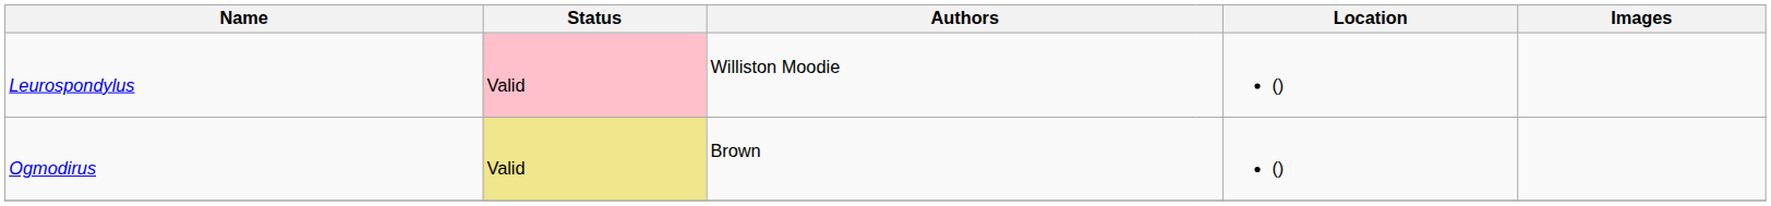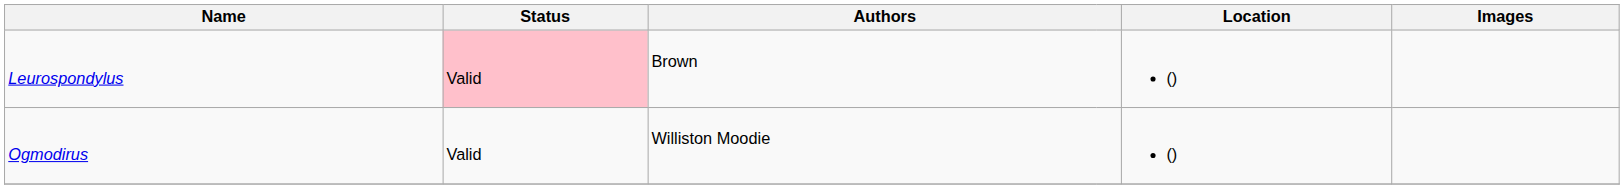Leurospondylus | column 3: Williston Moodie -> Brown
Ogmodirus | Status: khaki background -> no background
Ogmodirus | column 3: Brown -> Williston Moodie
